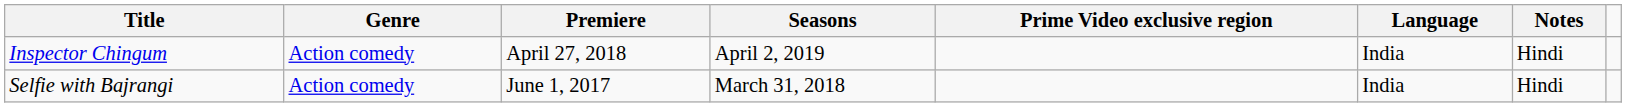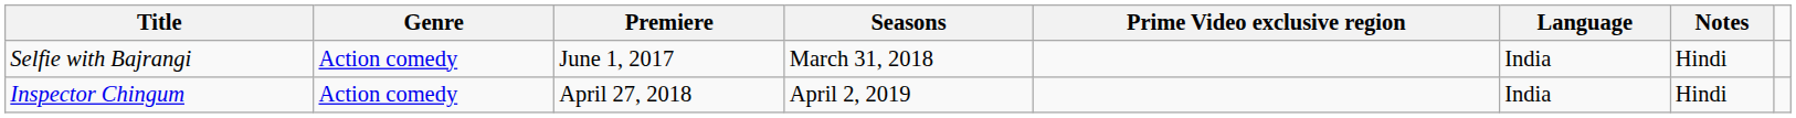rows swapped: Selfie with Bajrangi <-> Inspector Chingum
